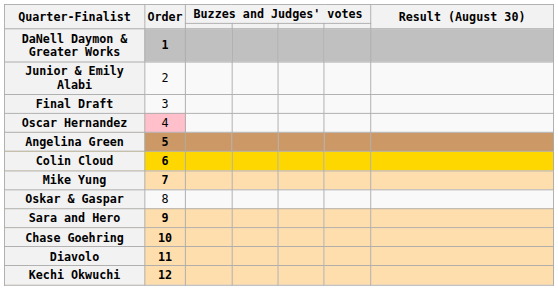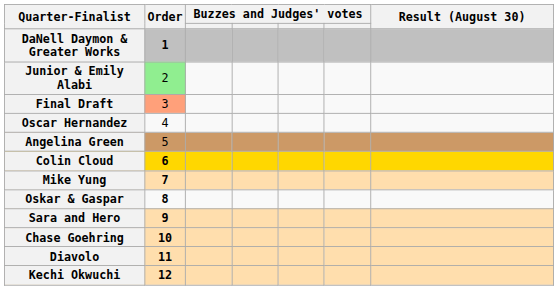Junior & Emily Alabi | Order: no background -> lightgreen background
Final Draft | Order: no background -> lightsalmon background
Oscar Hernandez | Order: pink background -> no background
Angelina Green | Order: bold -> normal
Oskar & Gaspar | Order: normal -> bold
